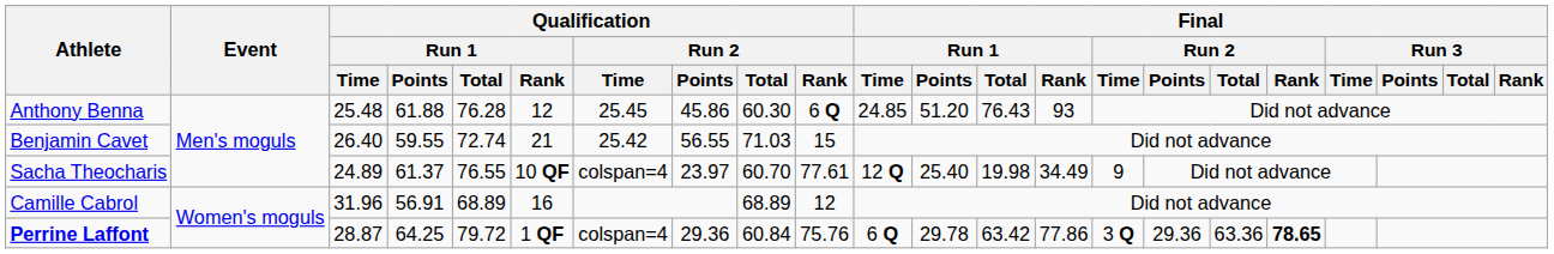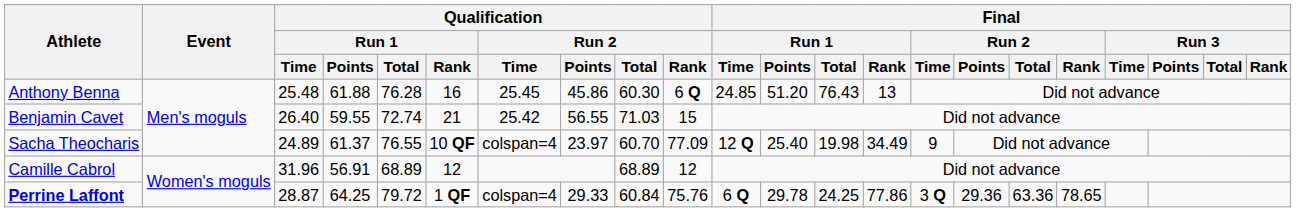Anthony Benna | Qualification / Run 1 / Rank: 12 -> 16
Anthony Benna | Final / Run 1 / Rank: 93 -> 13
Sacha Theocharis | Qualification / Run 2 / Rank: 77.61 -> 77.09
Camille Cabrol | Qualification / Run 1 / Rank: 16 -> 12
Perrine Laffont | Qualification / Run 2 / Points: 29.36 -> 29.33
Perrine Laffont | Final / Run 1 / Total: 63.42 -> 24.25
Perrine Laffont | Final / Run 2 / Rank: bold -> normal
